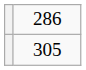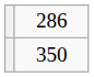row 2 | column 2: 305 -> 350
